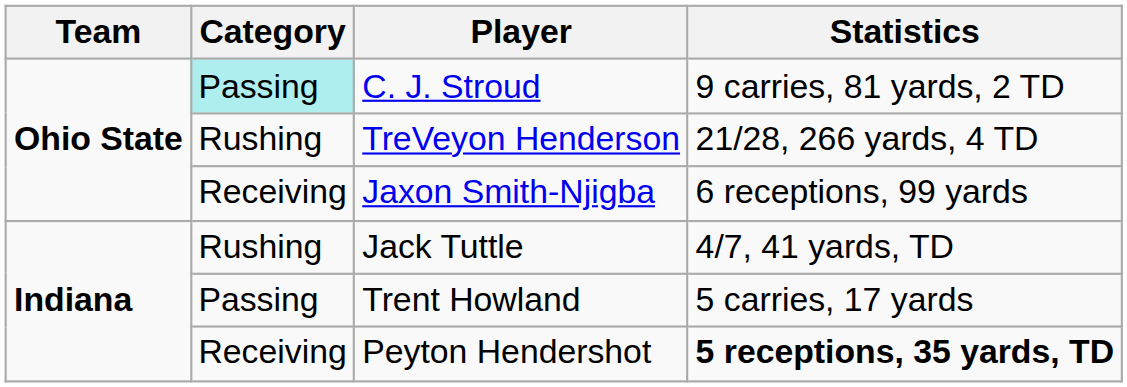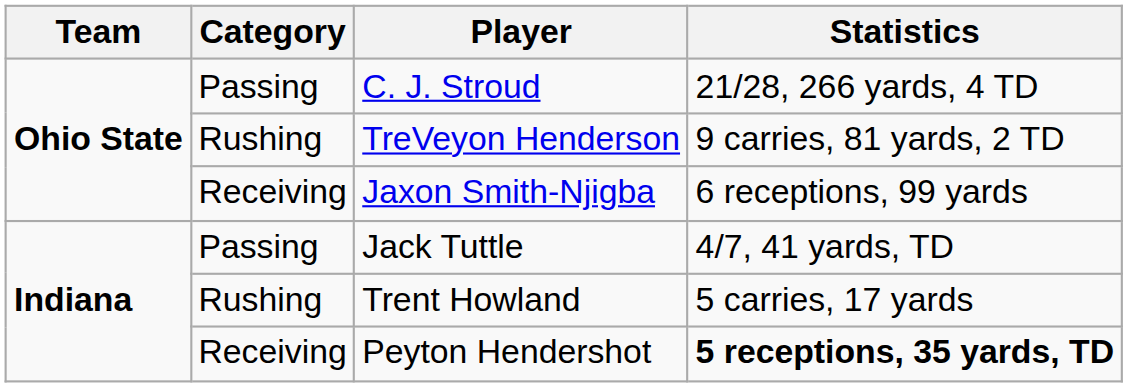C. J. Stroud | Category: paleturquoise background -> no background
C. J. Stroud | Statistics: 9 carries, 81 yards, 2 TD -> 21/28, 266 yards, 4 TD
TreVeyon Henderson | Statistics: 21/28, 266 yards, 4 TD -> 9 carries, 81 yards, 2 TD
Jack Tuttle | Category: Rushing -> Passing
Trent Howland | Category: Passing -> Rushing
